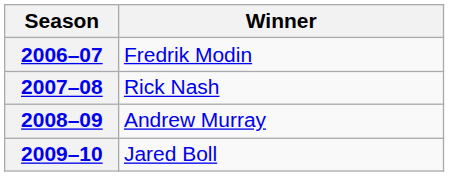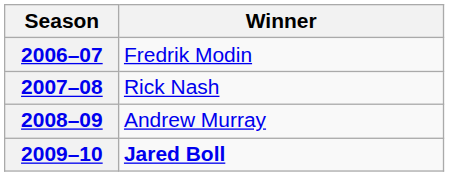2009–10 | Winner: normal -> bold
